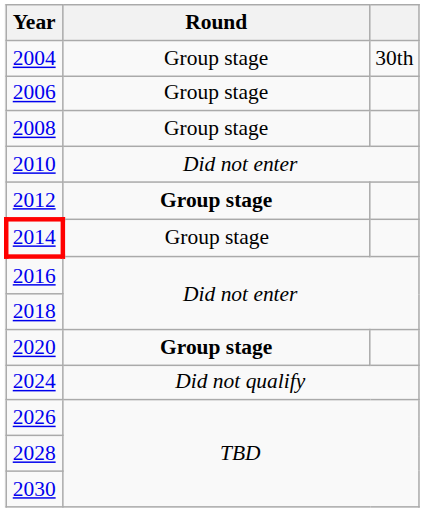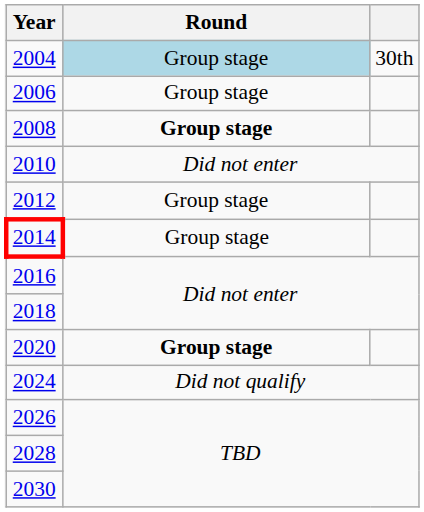2004 | Round: no background -> lightblue background
2008 | Round: normal -> bold
2012 | Round: bold -> normal
